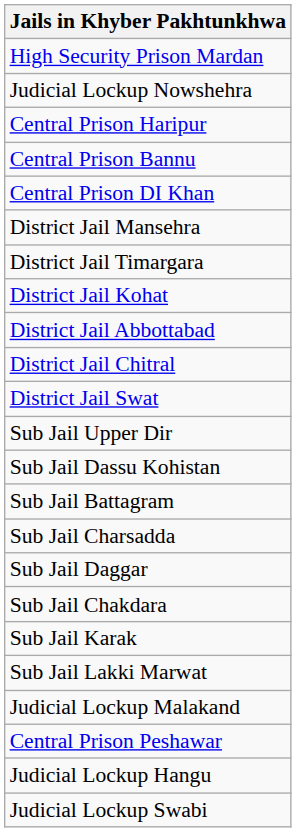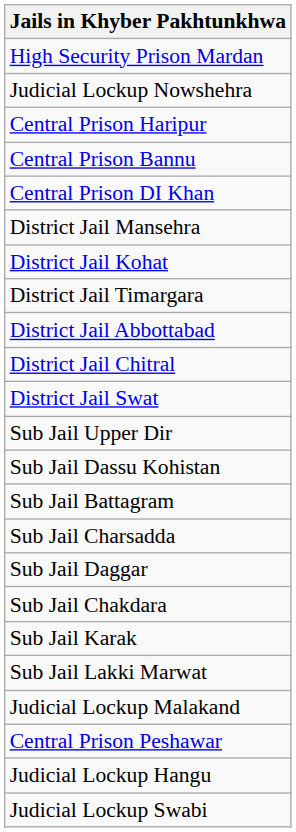row 8 | column 1: District Jail Timargara -> District Jail Kohat
row 9 | column 1: District Jail Kohat -> District Jail Timargara
